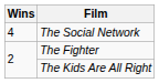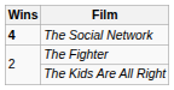The Social Network | Wins: normal -> bold
